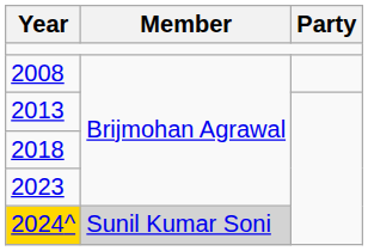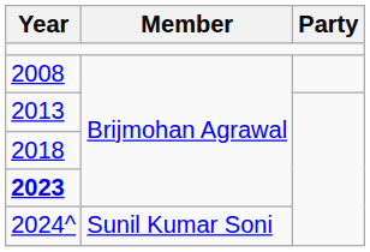2023 | Year: normal -> bold
2024^ | Year: gold background -> no background
2024^ | Member: lightgrey background -> no background
